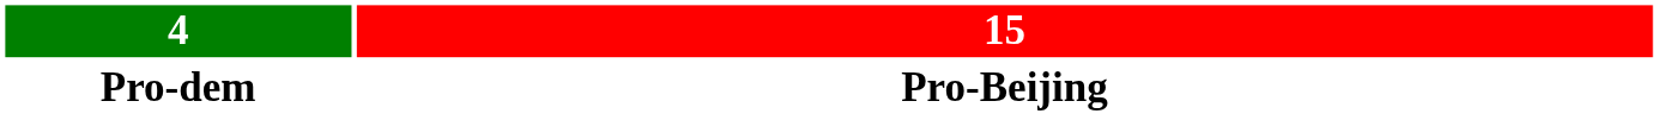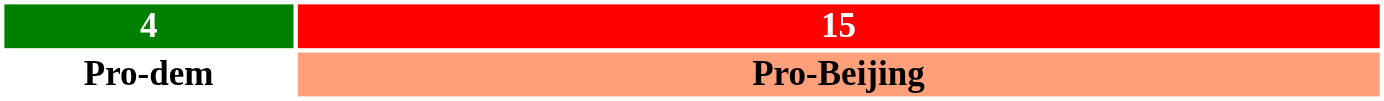Pro-dem | 15: no background -> lightsalmon background
